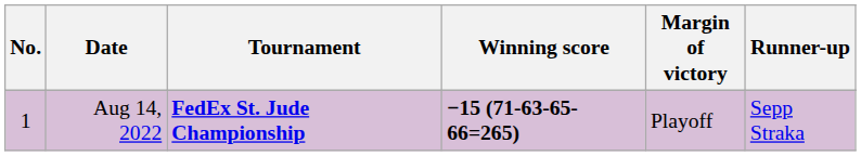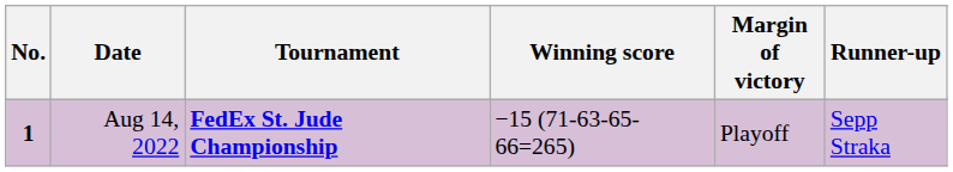Aug 14, 2022 | No.: normal -> bold
Aug 14, 2022 | Winning score: bold -> normal
